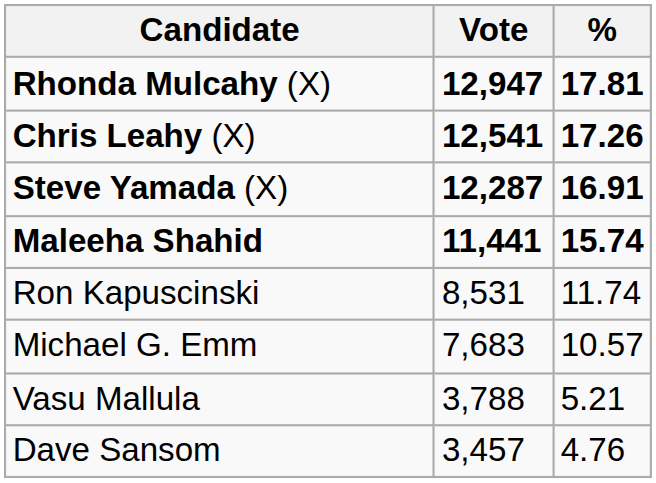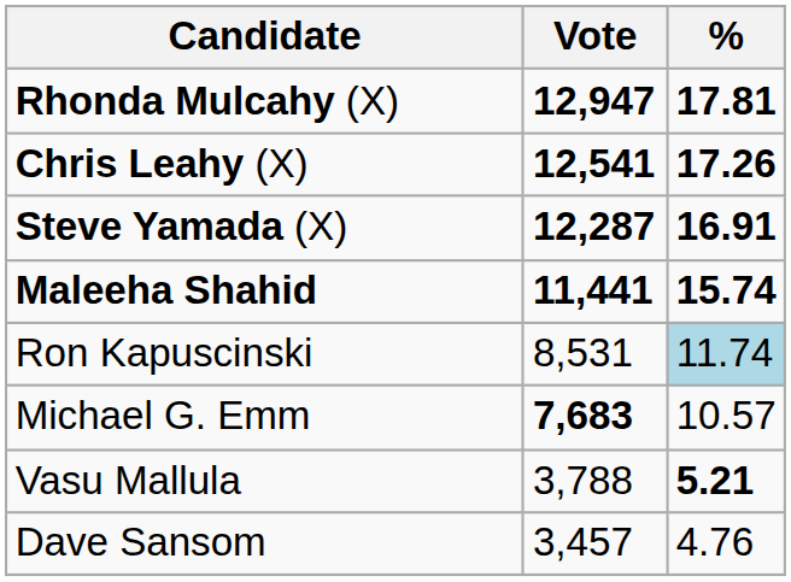Ron Kapuscinski | %: no background -> lightblue background
Michael G. Emm | Vote: normal -> bold
Vasu Mallula | %: normal -> bold
